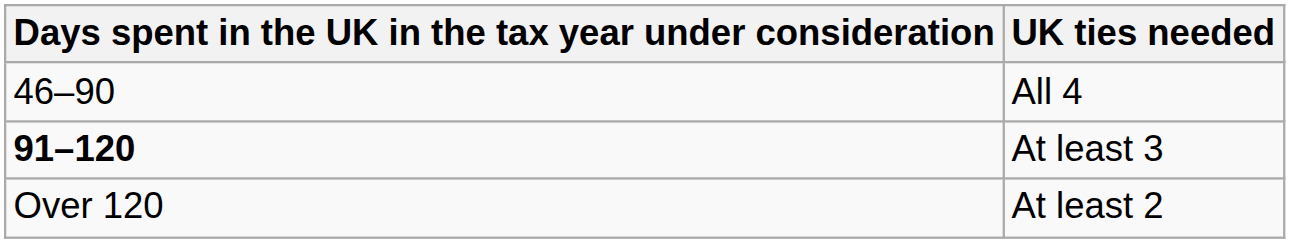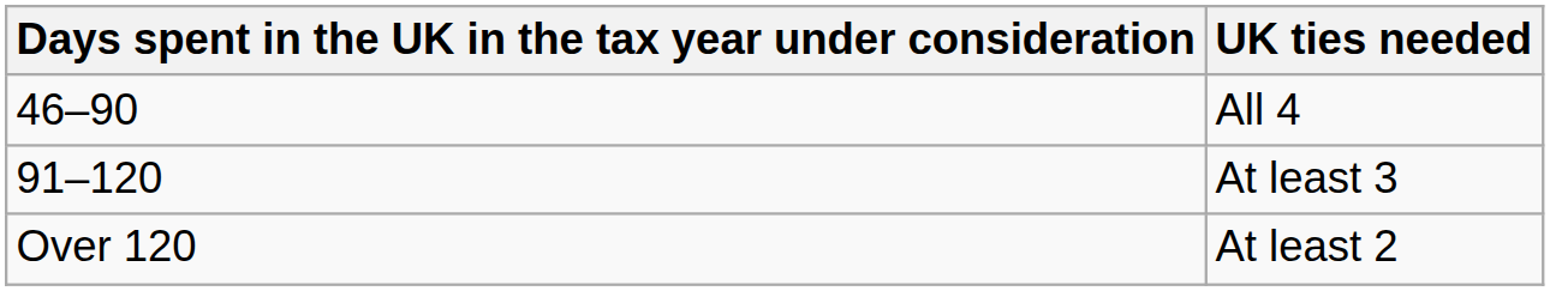At least 3 | Days spent in the UK in the tax year under consideration: bold -> normal
